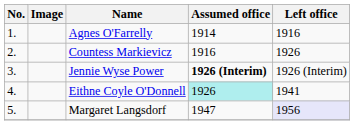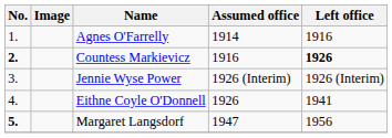Countess Markievicz | No.: normal -> bold
Countess Markievicz | Left office: normal -> bold
Jennie Wyse Power | Assumed office: bold -> normal
Eithne Coyle O'Donnell | Assumed office: paleturquoise background -> no background
Margaret Langsdorf | No.: normal -> bold
Margaret Langsdorf | Left office: lavender background -> no background
